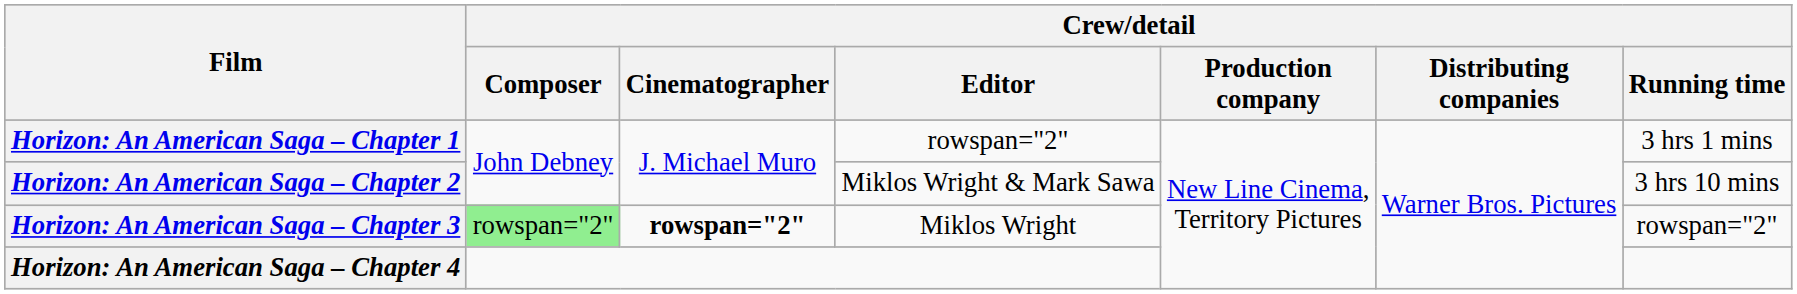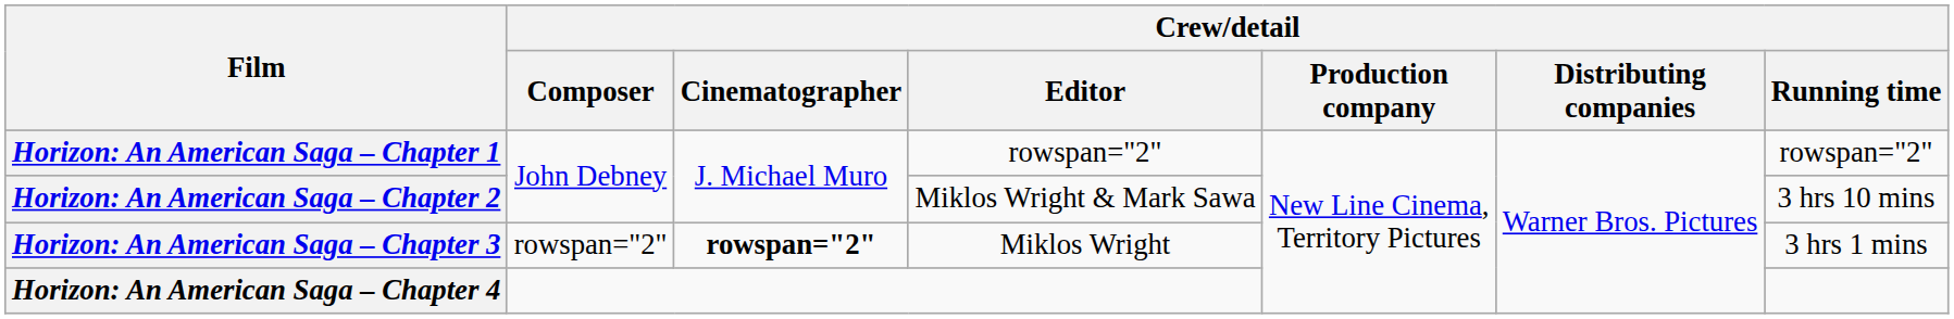Horizon: An American Saga – Chapter 1 | Crew/detail / Running time: 3 hrs 1 mins -> rowspan="2"
Horizon: An American Saga – Chapter 3 | Crew/detail / Composer: lightgreen background -> no background
Horizon: An American Saga – Chapter 3 | Crew/detail / Running time: rowspan="2" -> 3 hrs 1 mins
